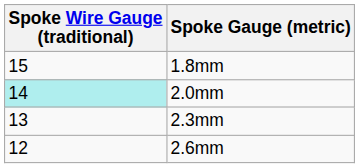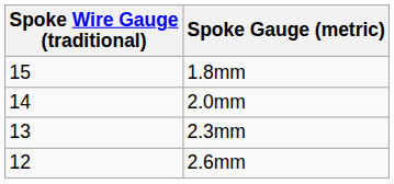2.0mm | Spoke Wire Gauge (traditional): paleturquoise background -> no background
